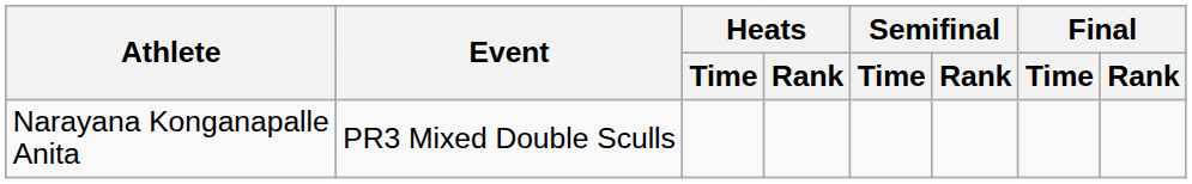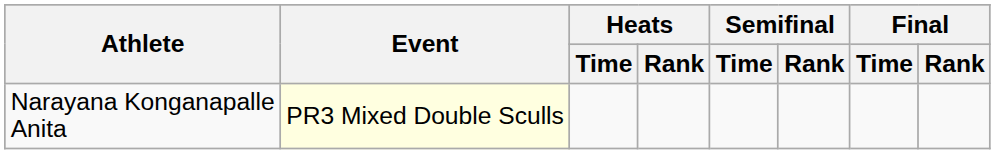Narayana Konganapalle Anita | Event: no background -> lightyellow background
